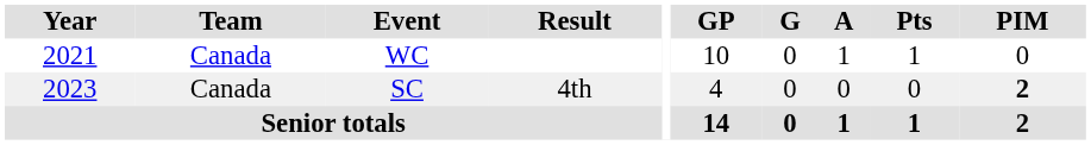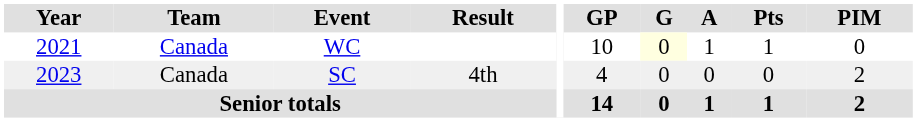WC | G: no background -> lightyellow background
SC | PIM: bold -> normal
